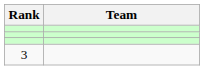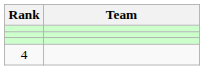row 5 | Rank: 3 -> 4
